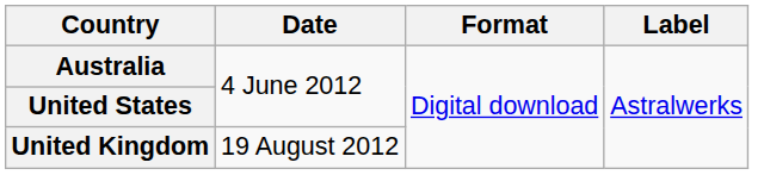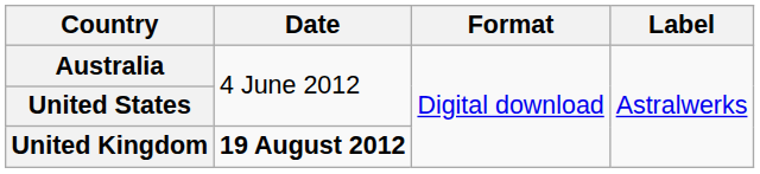United Kingdom | Date: normal -> bold
